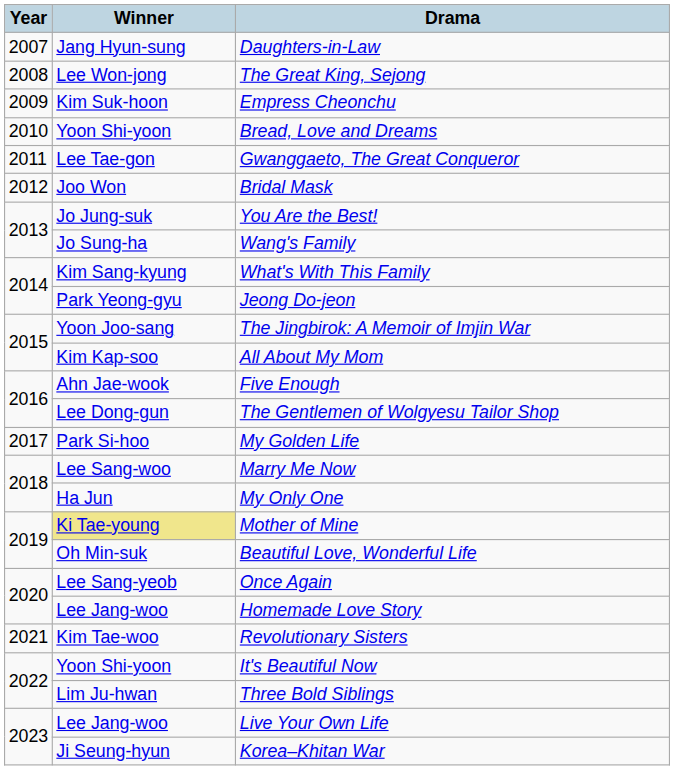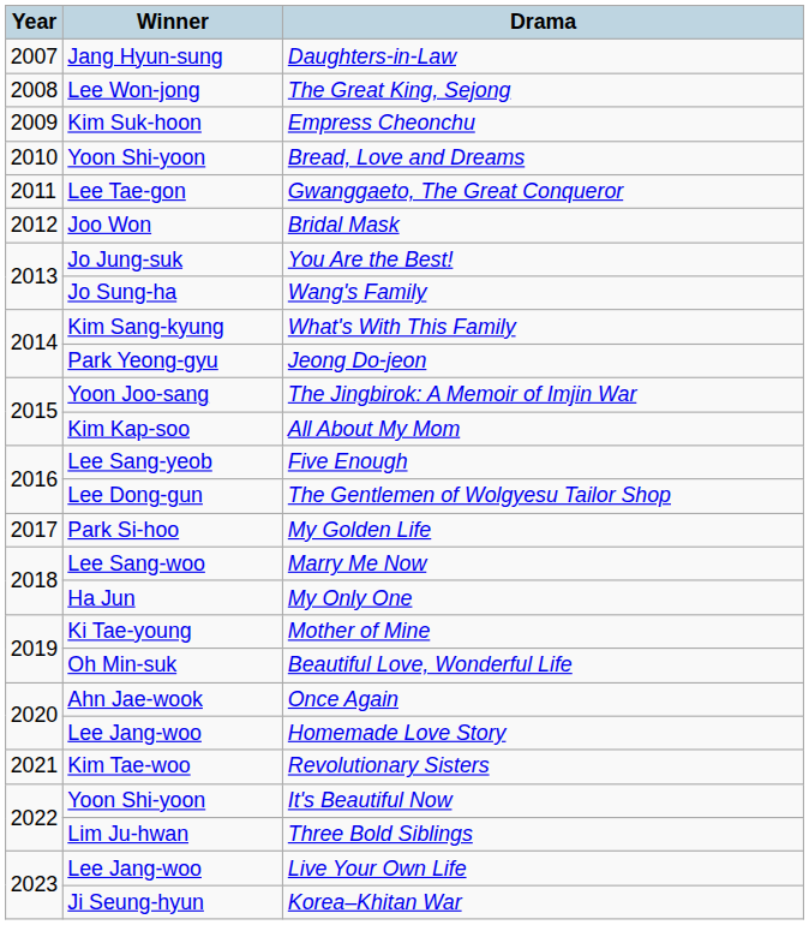Five Enough | Winner: Ahn Jae-wook -> Lee Sang-yeob
Mother of Mine | Winner: khaki background -> no background
Once Again | Winner: Lee Sang-yeob -> Ahn Jae-wook
